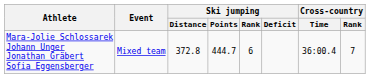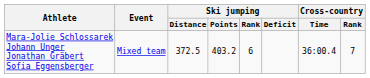row 3 | Ski jumping / Distance: 372.8 -> 372.5
row 3 | Ski jumping / Points: 444.7 -> 403.2
